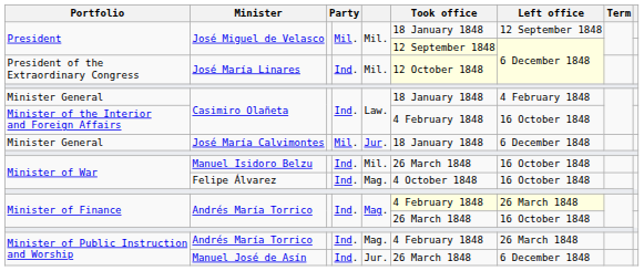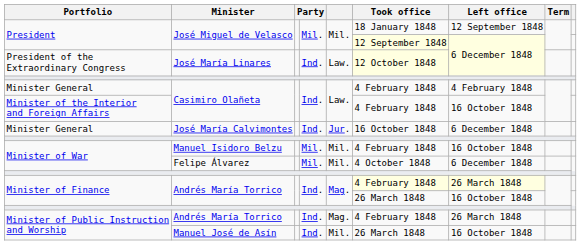José María Linares | column 5: Mil. -> Law.
Minister General / Casimiro Olañeta | Took office: 18 January 1848 -> 4 February 1848
José María Calvimontes | column 4: Mil. -> Ind.
José María Calvimontes | Took office: 18 January 1848 -> 16 October 1848
Manuel Isidoro Belzu | column 4: Ind. -> Mil.
Manuel Isidoro Belzu | Took office: 26 March 1848 -> 4 February 1848
Felipe Álvarez | column 4: Ind. -> Mil.
Felipe Álvarez | column 5: Mag. -> Mil.
Felipe Álvarez | Left office: 16 October 1848 -> 6 December 1848
Manuel José de Asín | column 5: Jur. -> Mil.
Manuel José de Asín | Left office: 6 December 1848 -> 16 October 1848
